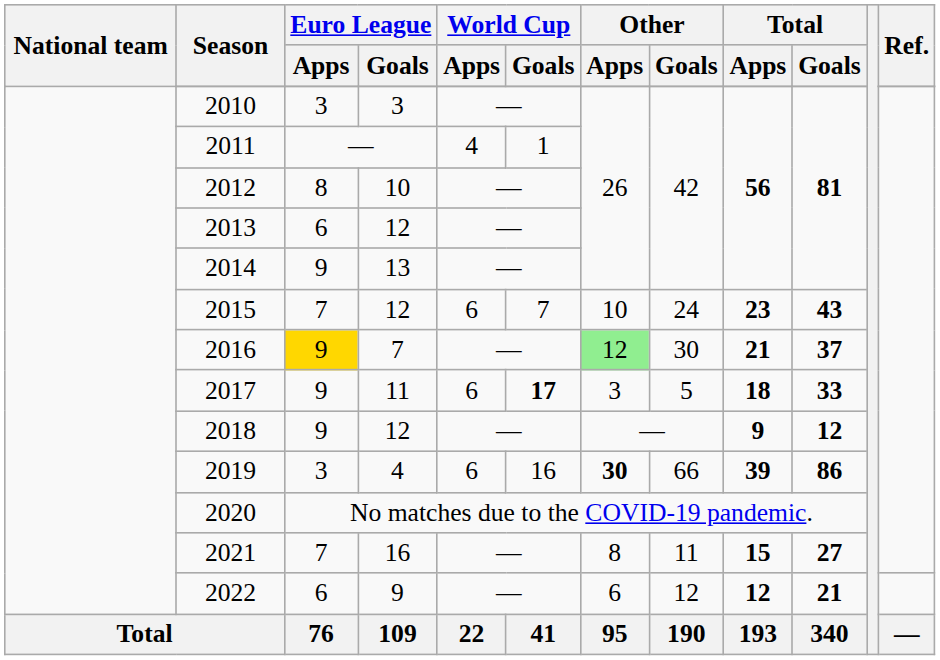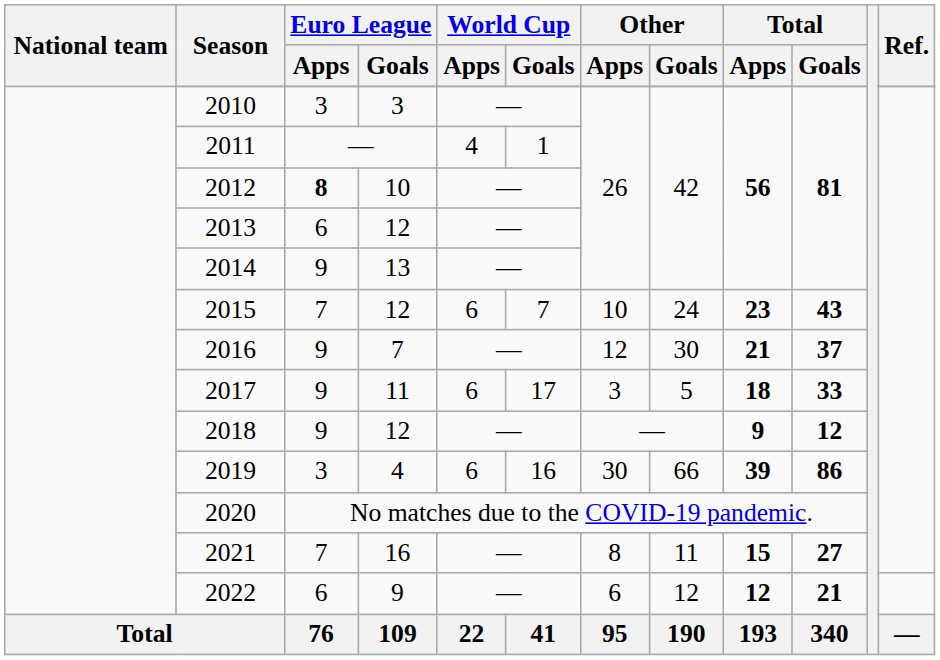2012 | Euro League / Apps: normal -> bold
2016 | Euro League / Apps: gold background -> no background
2016 | Other / Apps: lightgreen background -> no background
2017 | World Cup / Goals: bold -> normal
2019 | Other / Apps: bold -> normal
